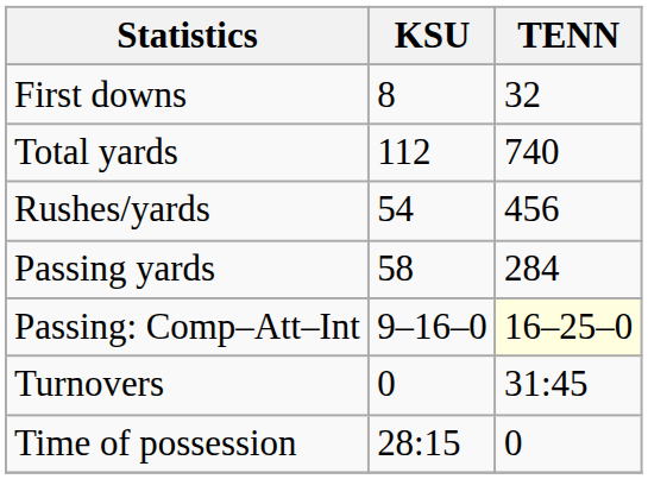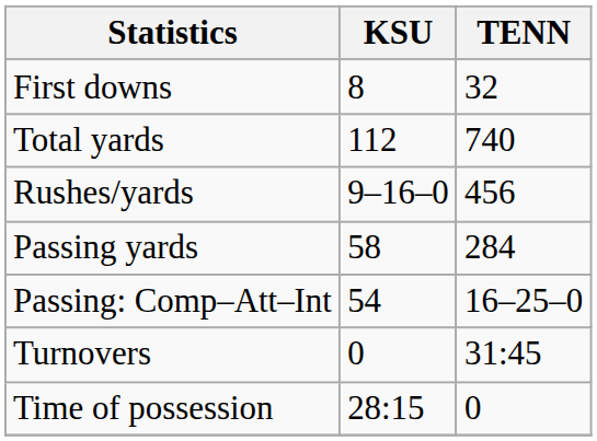Rushes/yards | KSU: 54 -> 9–16–0
Passing: Comp–Att–Int | KSU: 9–16–0 -> 54
Passing: Comp–Att–Int | TENN: lightyellow background -> no background
